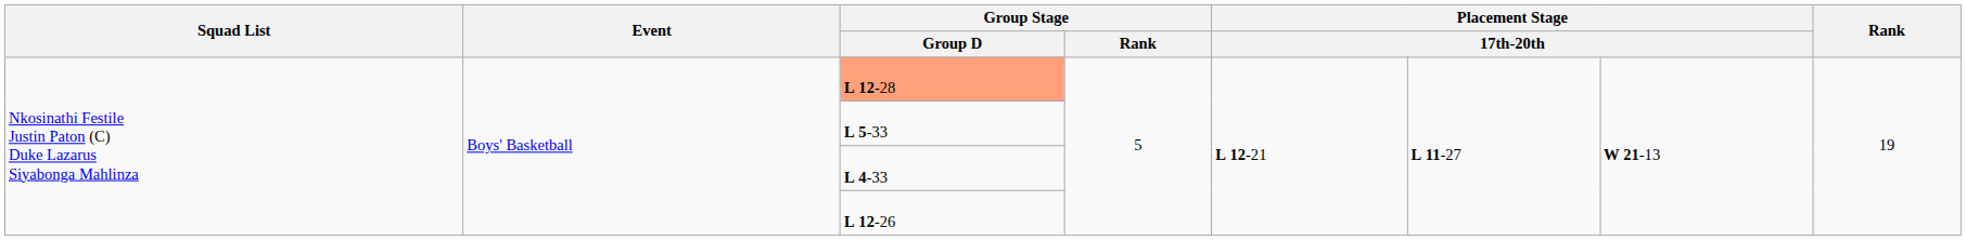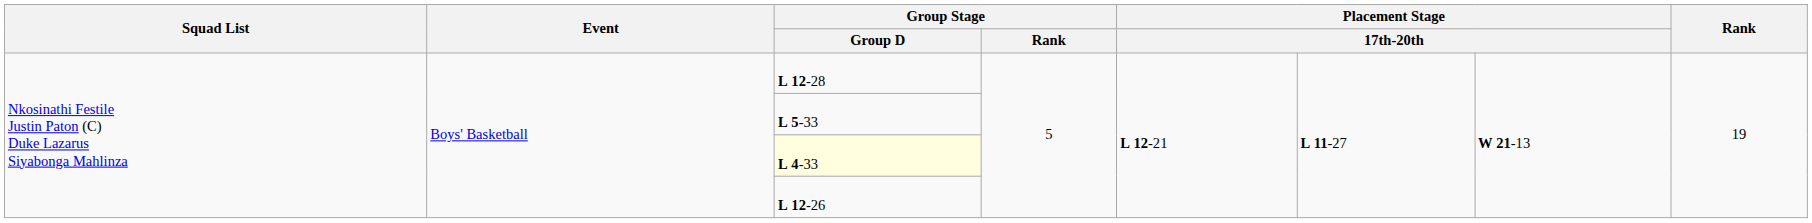L 12-28 | Group Stage / Group D: lightsalmon background -> no background
L 4-33 | Group Stage / Group D: no background -> lightyellow background
